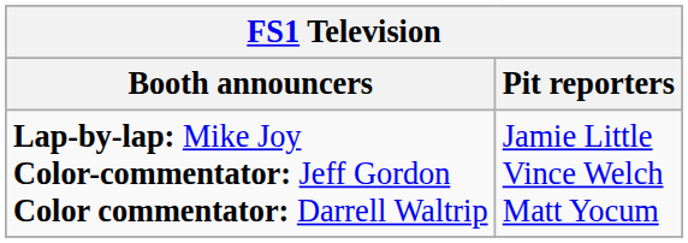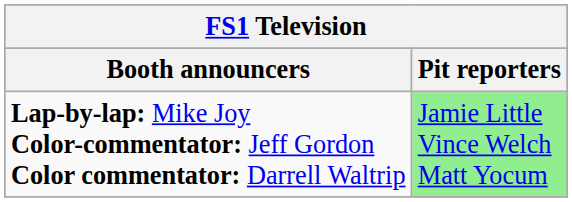row 3 | Pit reporters: no background -> lightgreen background
